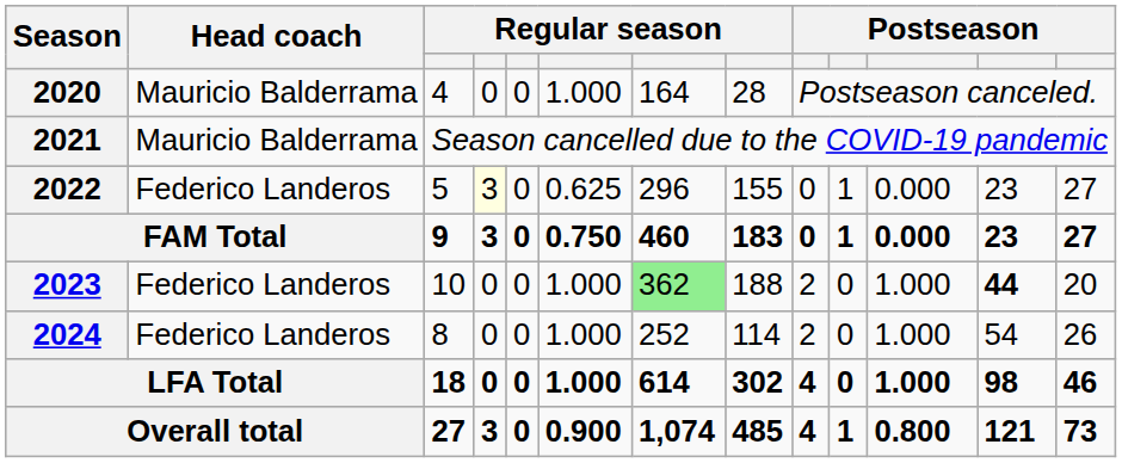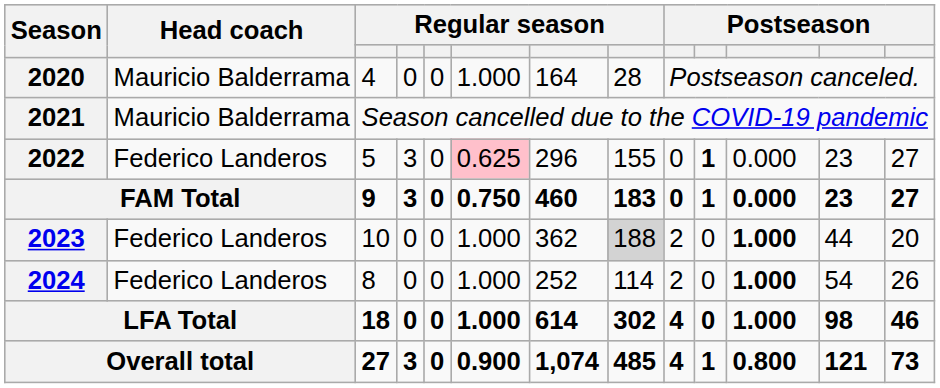2022 | column 4: lightyellow background -> no background
2022 | column 6: no background -> pink background
2022 | column 10: normal -> bold
2023 | column 7: lightgreen background -> no background
2023 | column 8: no background -> lightgrey background
2023 | column 11: normal -> bold
2023 | column 12: bold -> normal
2024 | column 11: normal -> bold
